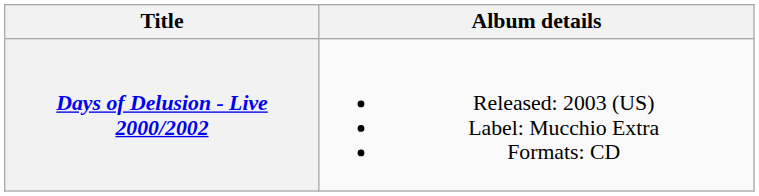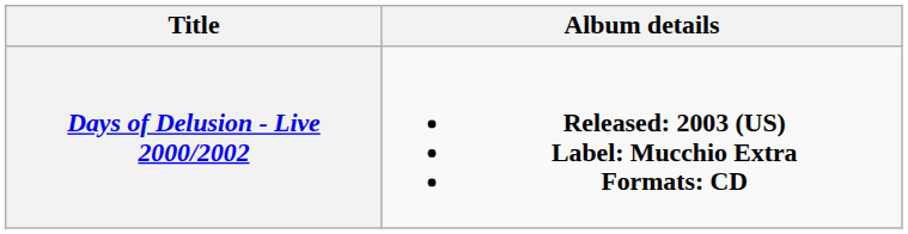Days of Delusion - Live 2000/2002 | Album details: normal -> bold
